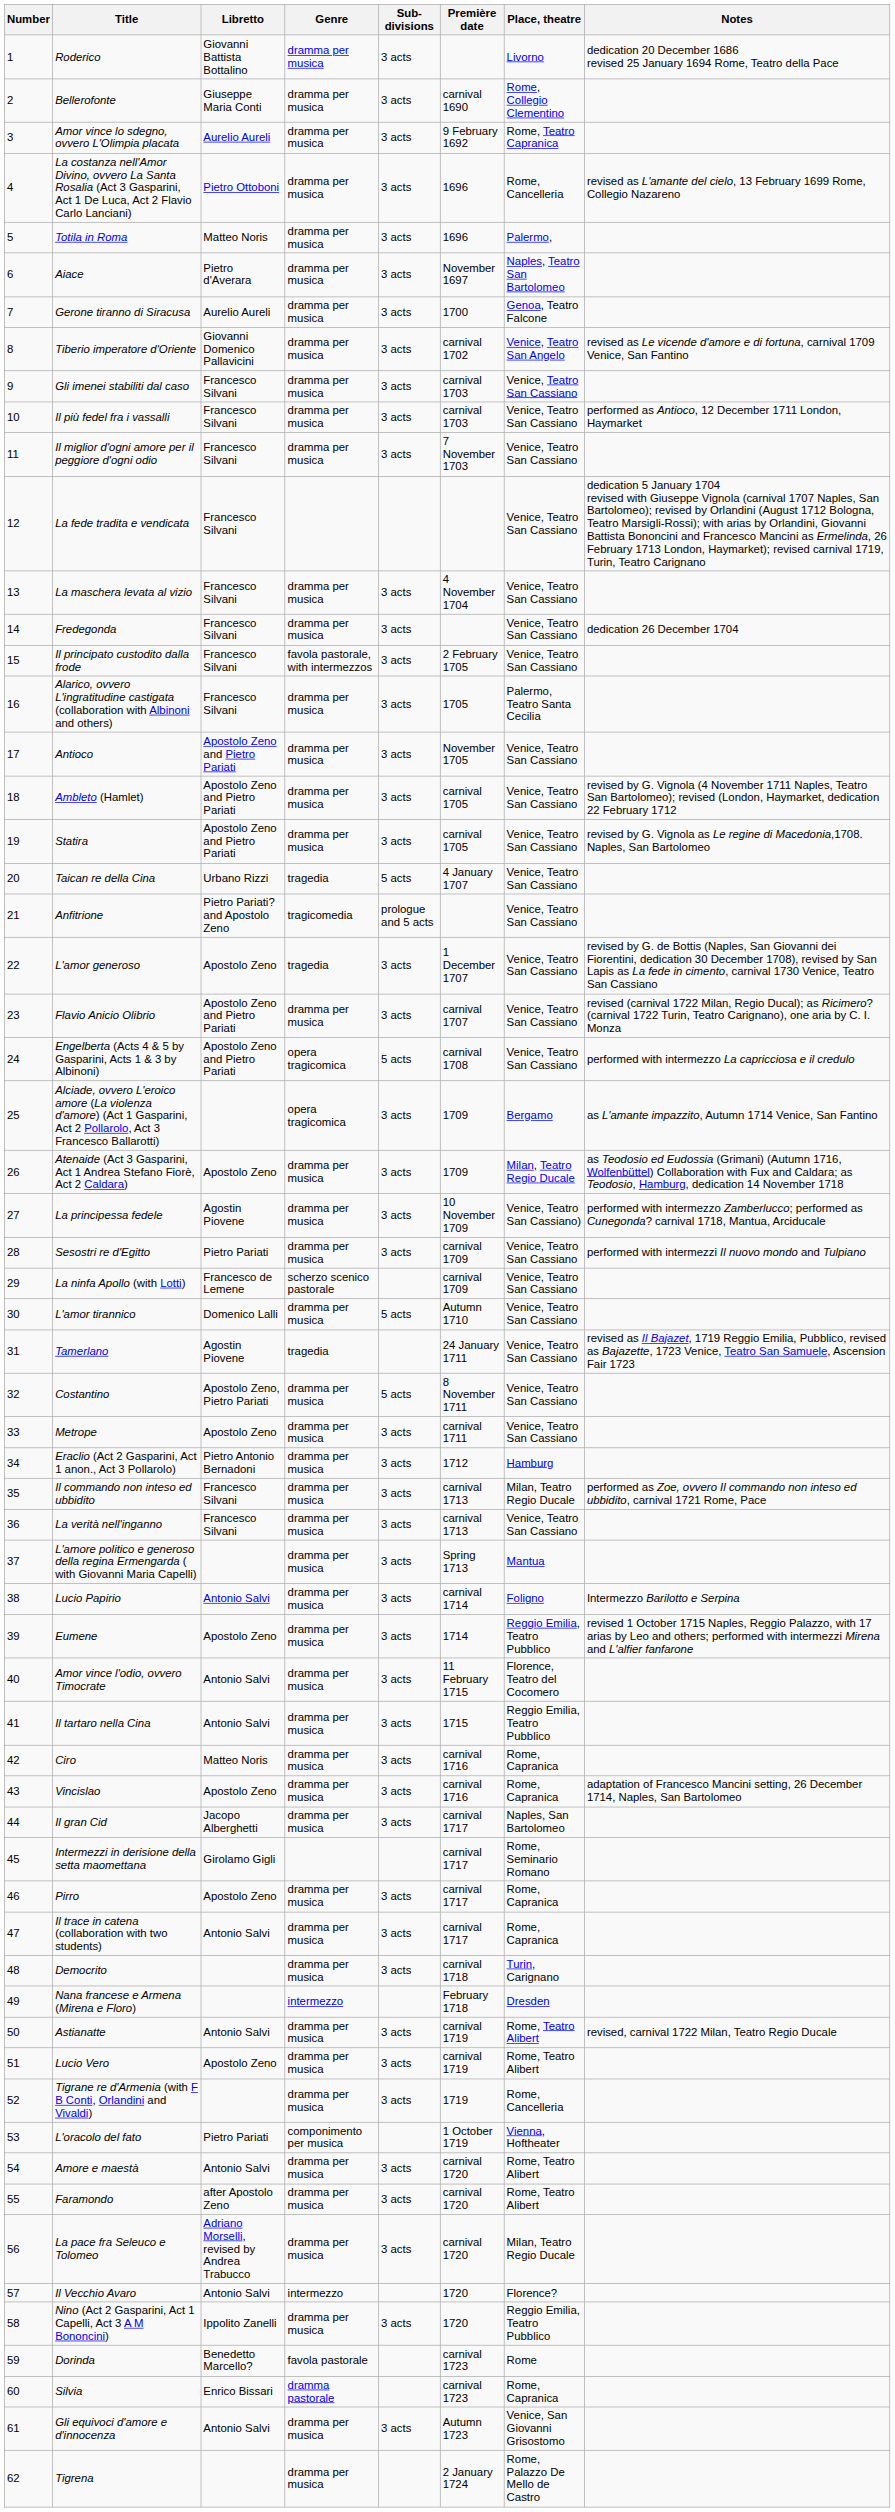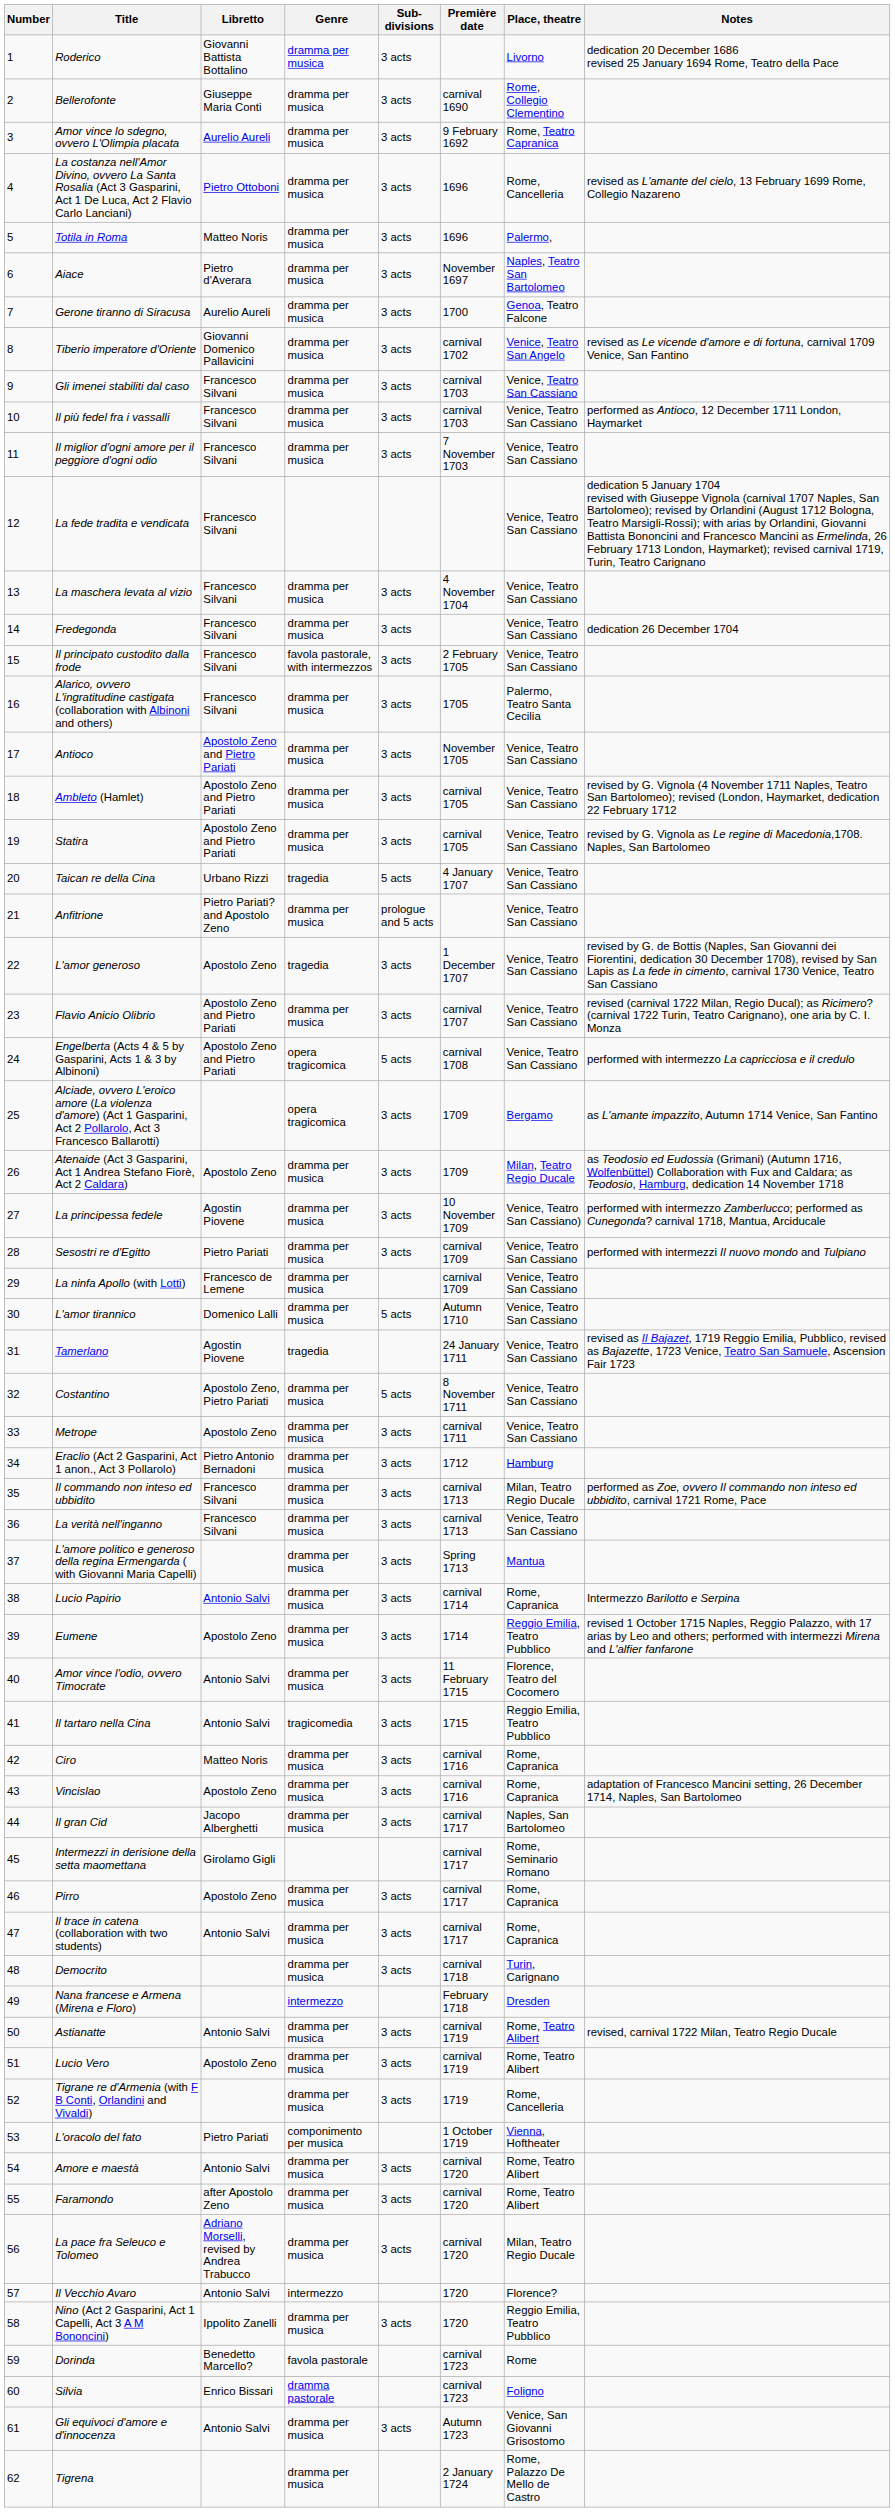Anfitrione | Genre: tragicomedia -> dramma per musica
La ninfa Apollo (with Lotti) | Genre: scherzo scenico pastorale -> dramma per musica
Lucio Papirio | Place, theatre: Foligno -> Rome, Capranica
Il tartaro nella Cina | Genre: dramma per musica -> tragicomedia
Silvia | Place, theatre: Rome, Capranica -> Foligno
